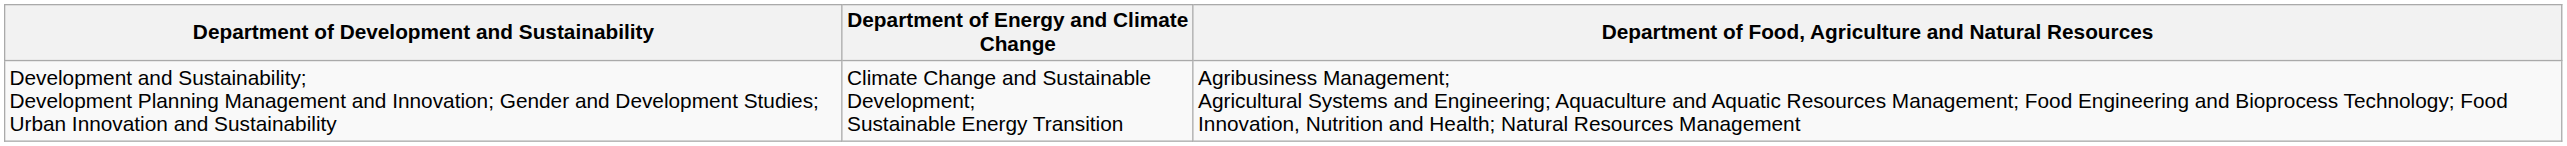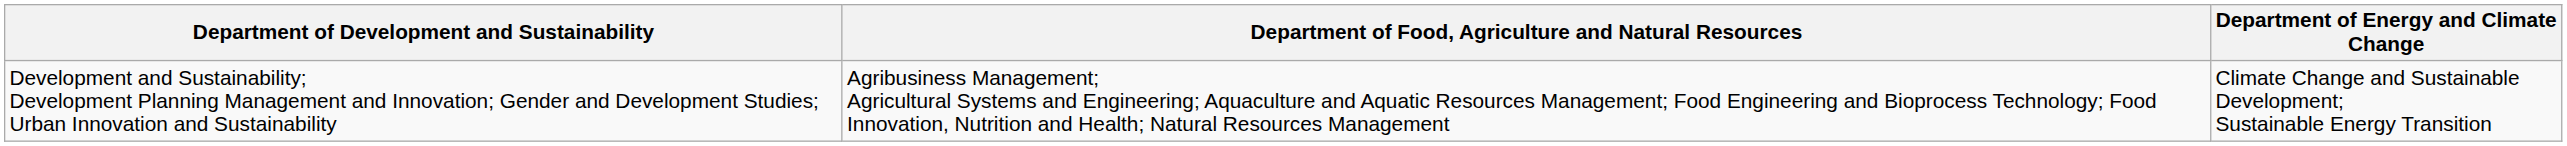columns swapped: Department of Energy and Climate Change <-> Department of Food, Agriculture and Natural Resources
